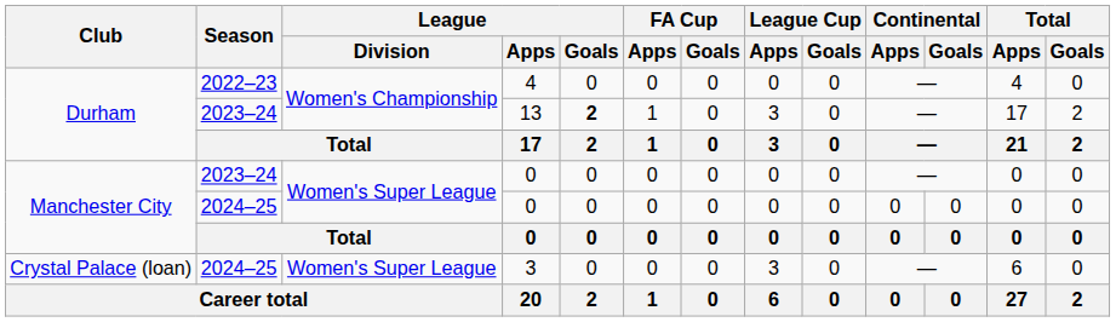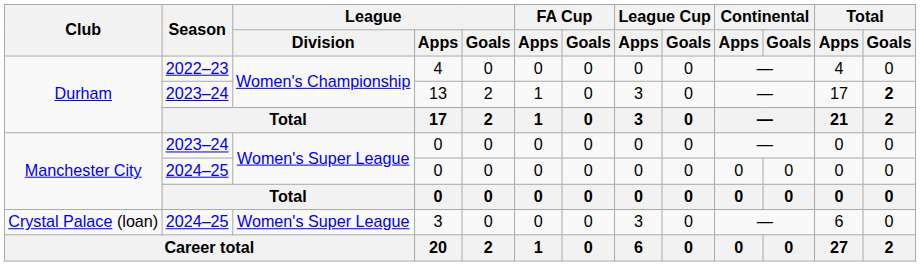13 | League / Goals: bold -> normal
13 | Total / Goals: normal -> bold
